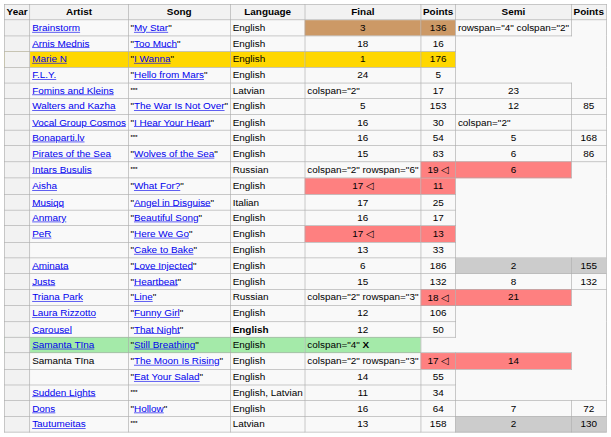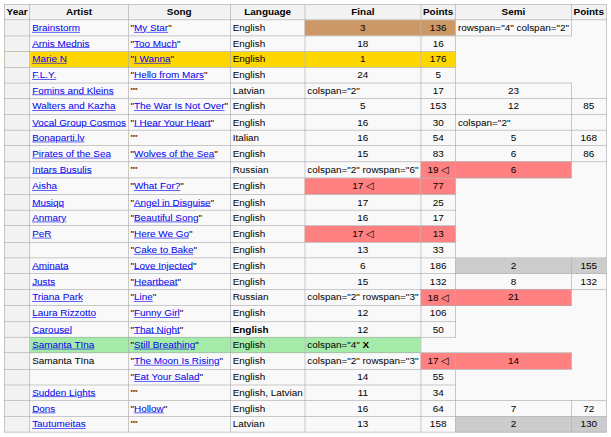Bonaparti.lv | Language: English -> Italian
Aisha | column 6: 11 -> 77
Musiqq | Language: Italian -> English
